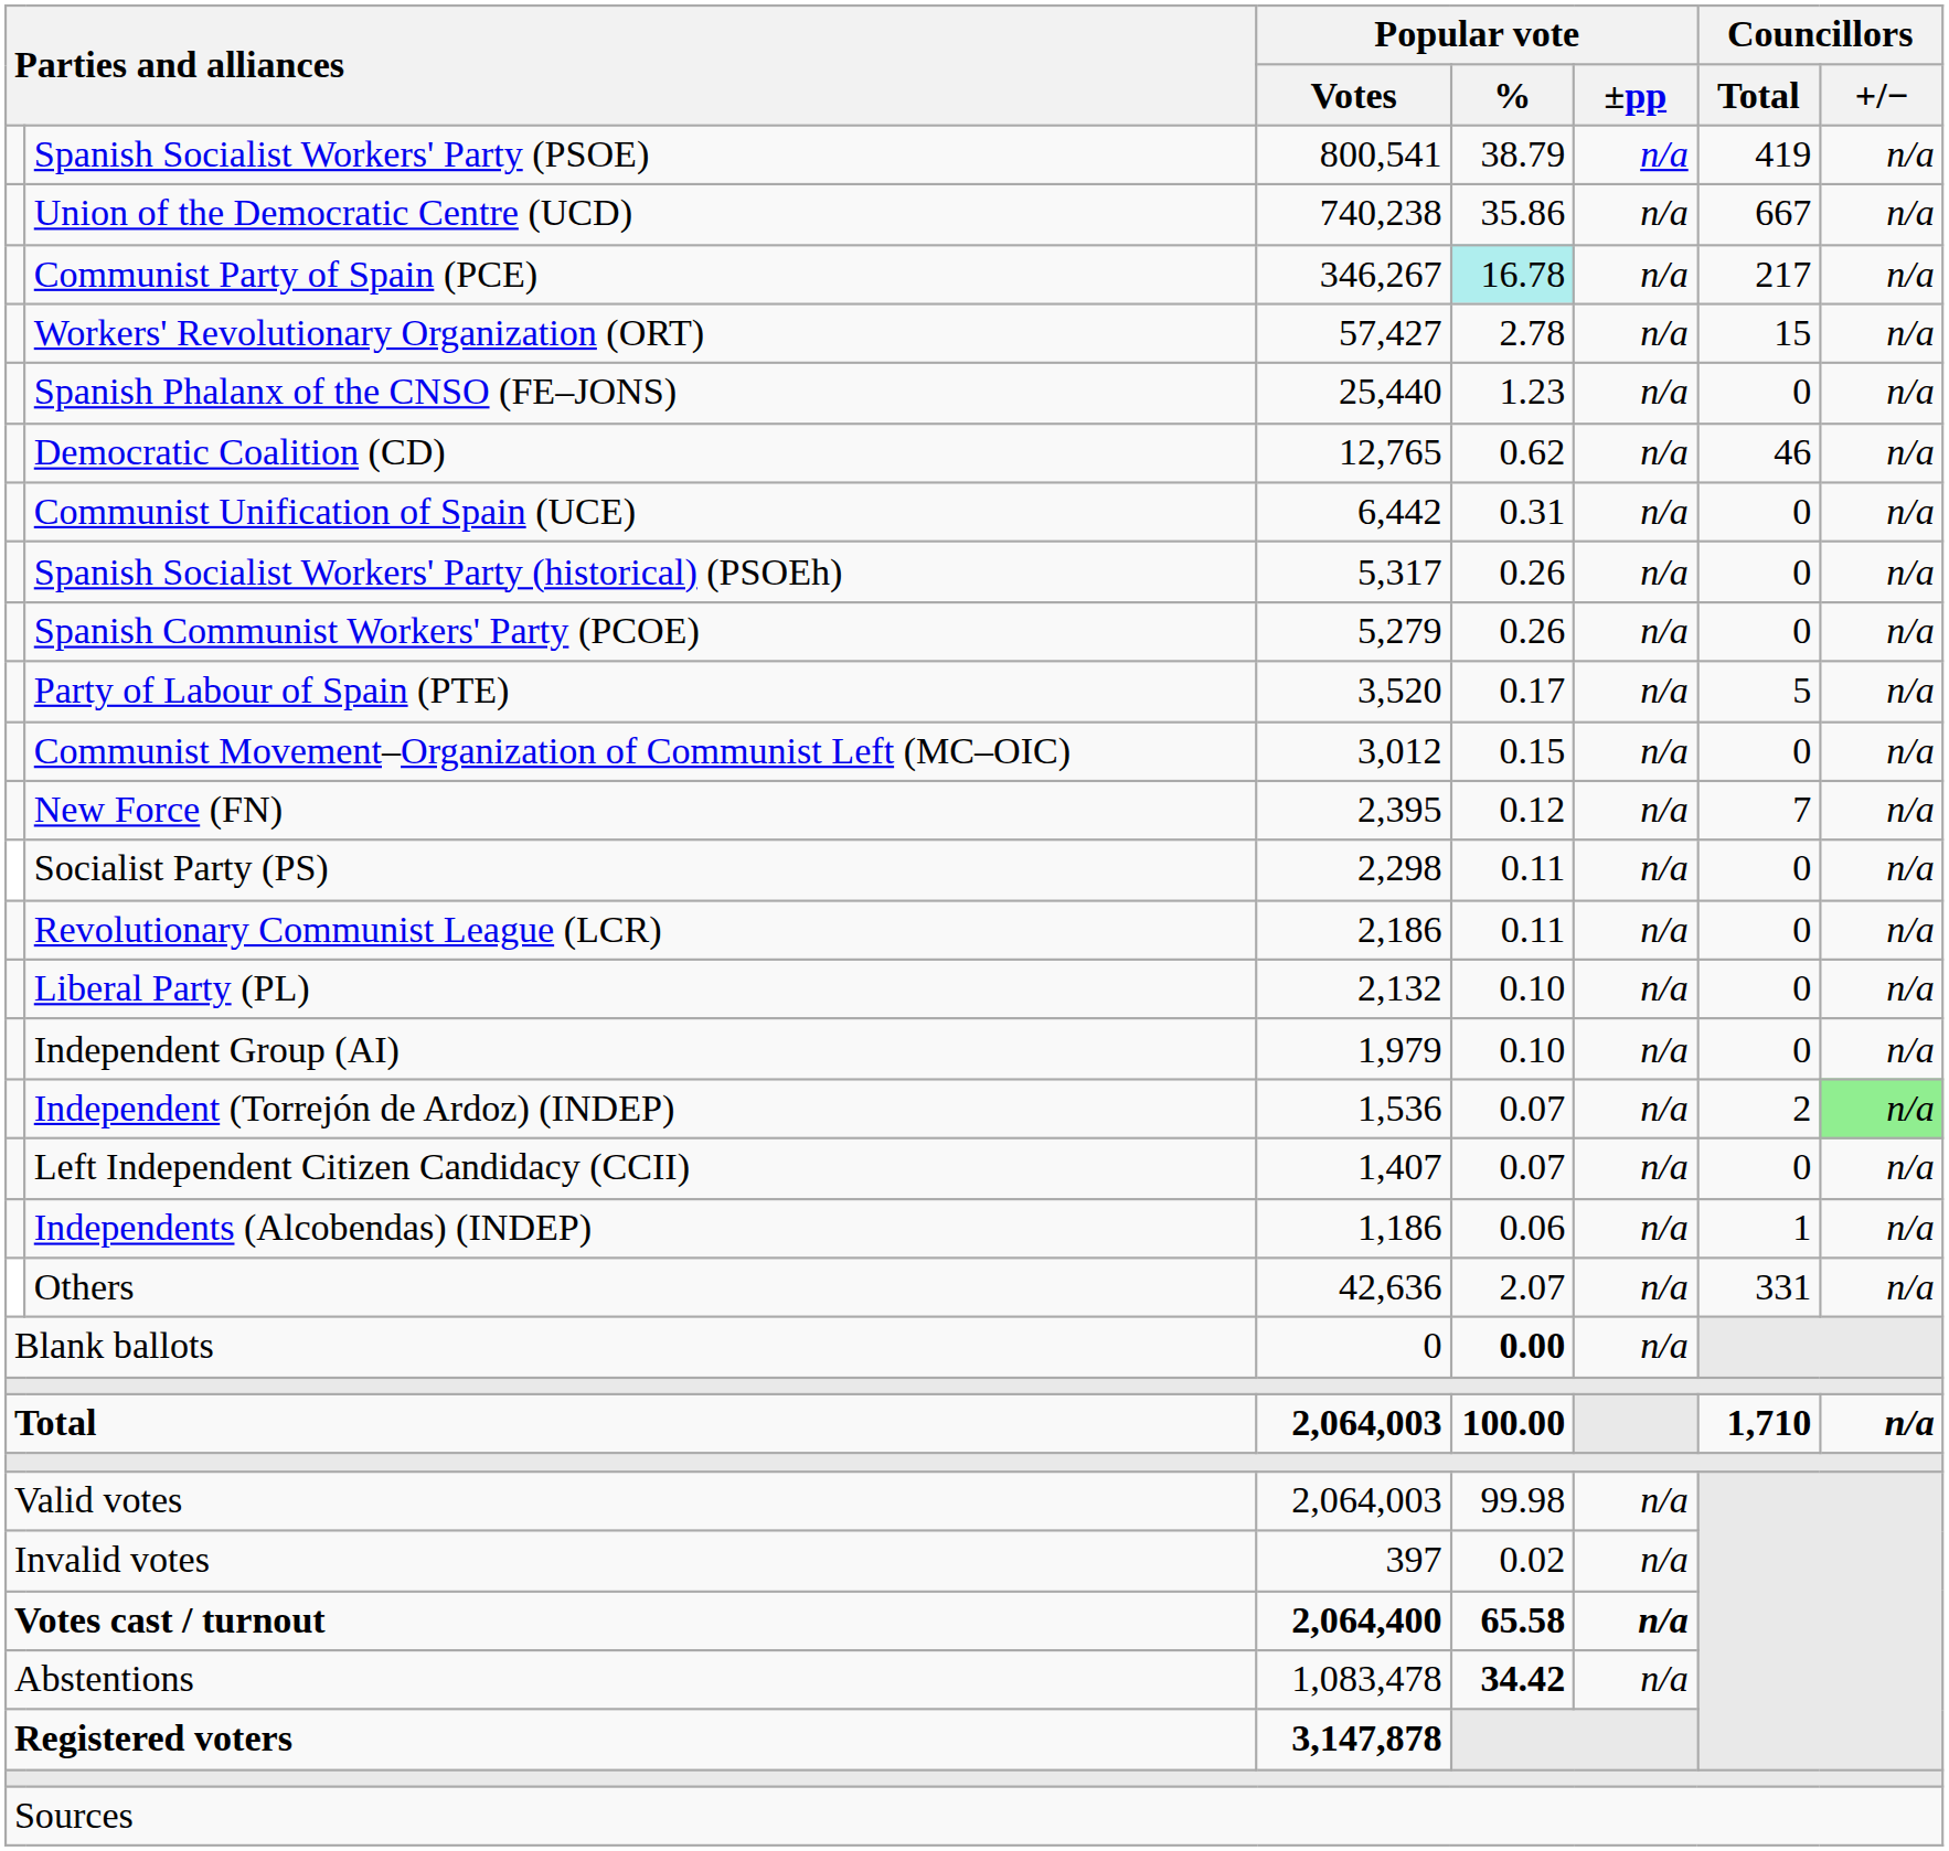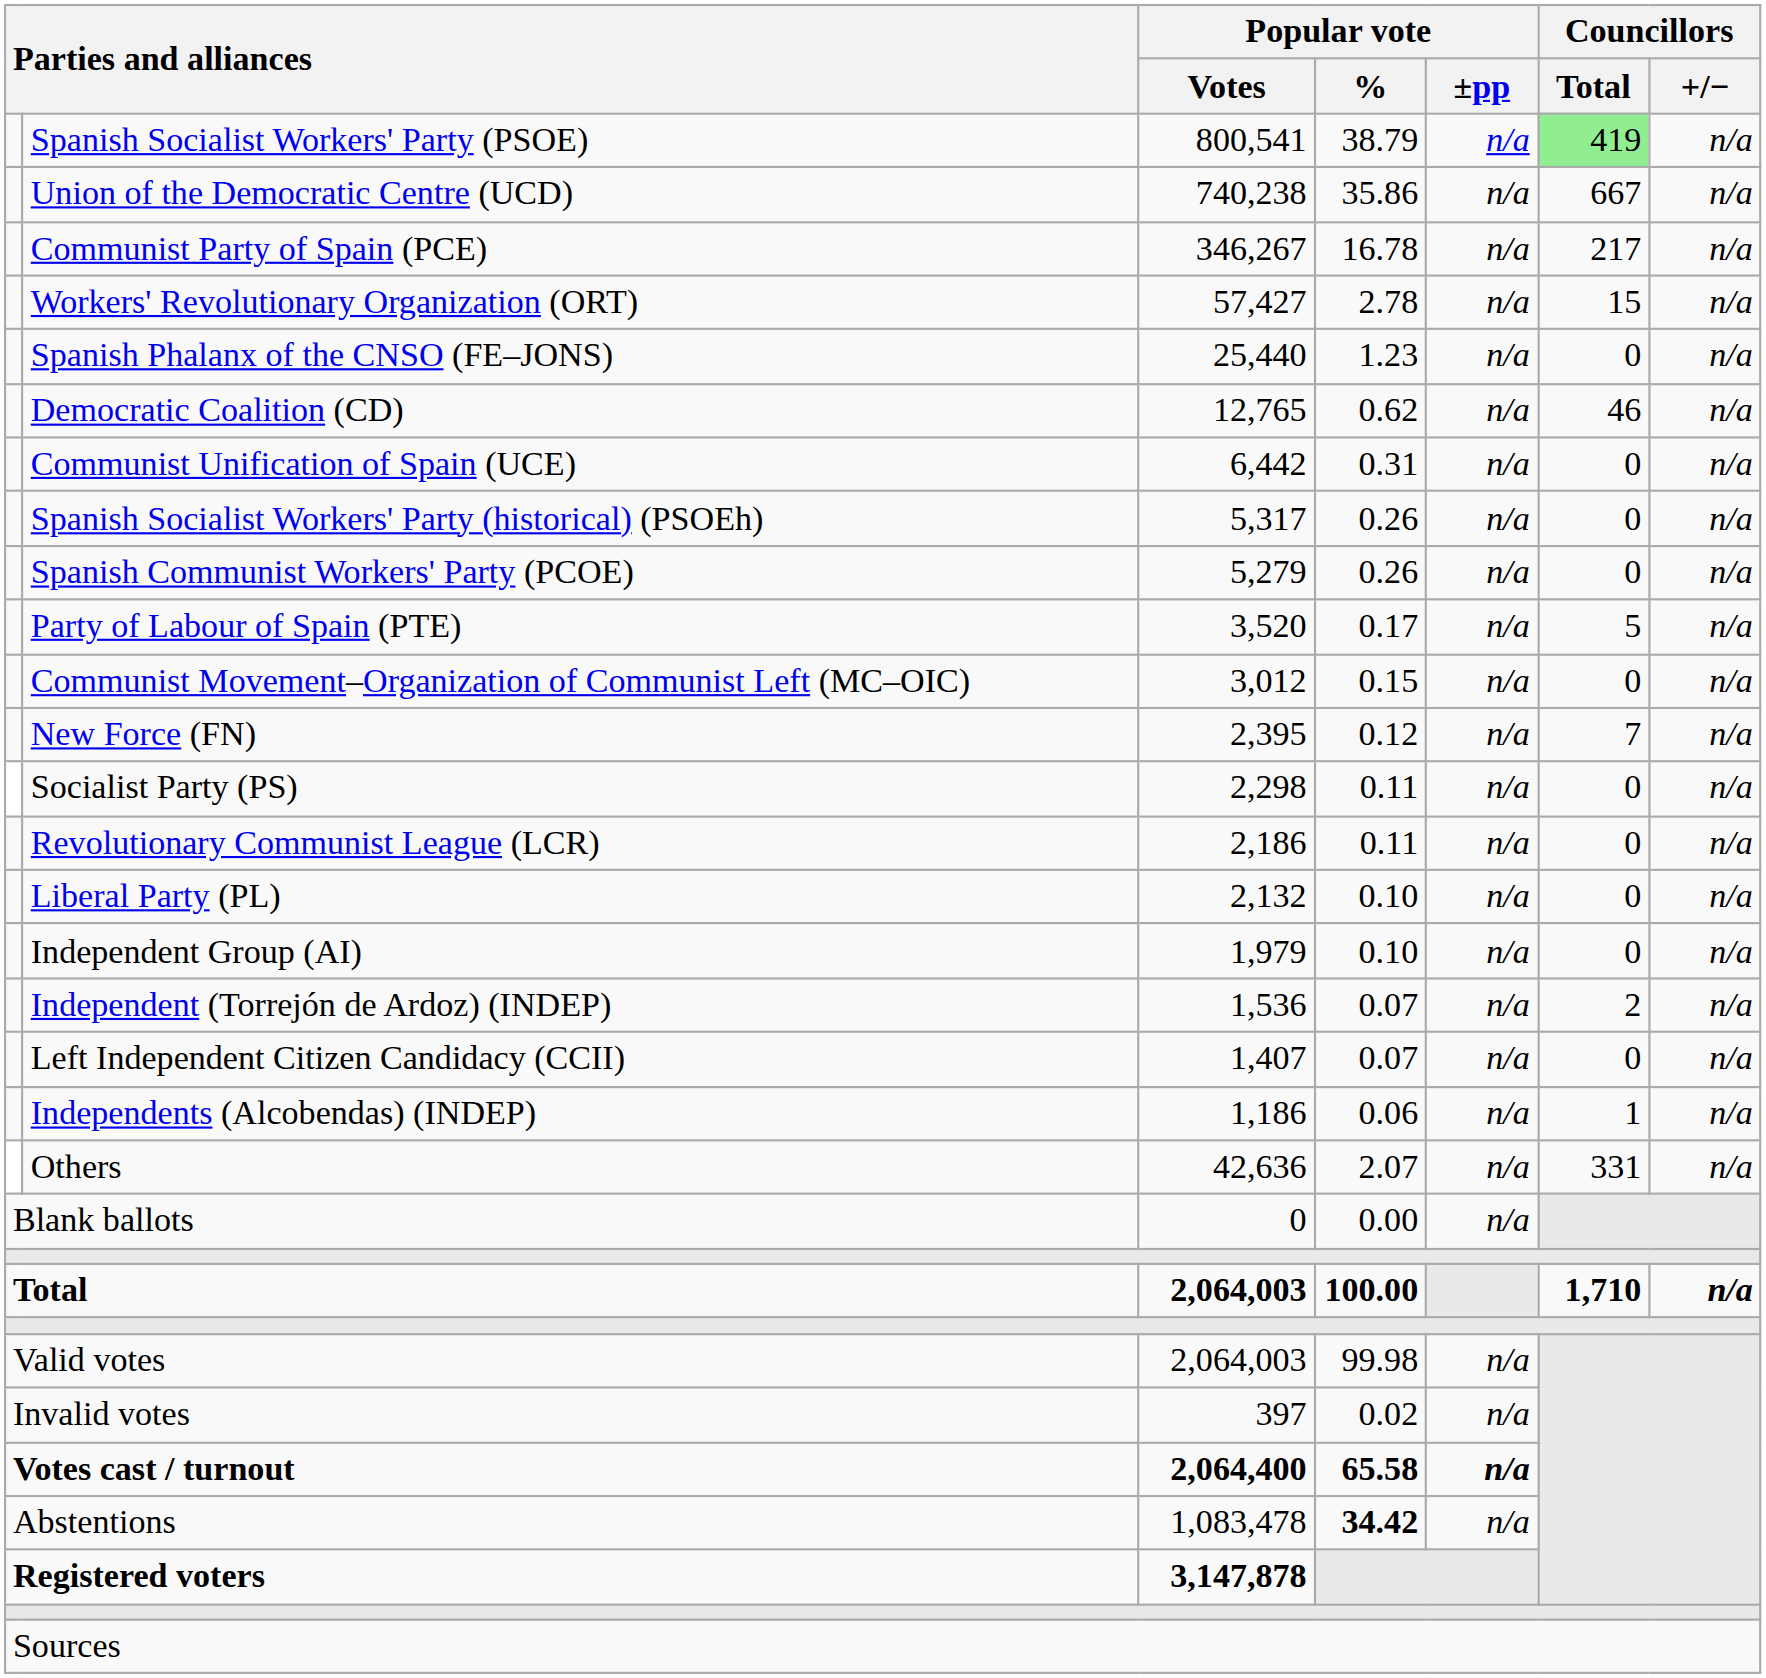Spanish Socialist Workers' Party (PSOE) | Councillors / Total: no background -> lightgreen background
Communist Party of Spain (PCE) | Popular vote / %: paleturquoise background -> no background
Independent (Torrejón de Ardoz) (INDEP) | Councillors / +/−: lightgreen background -> no background
Blank ballots | Popular vote / %: bold -> normal
